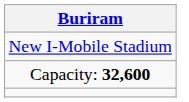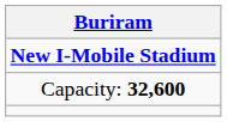row 2 | column 1: normal -> bold
